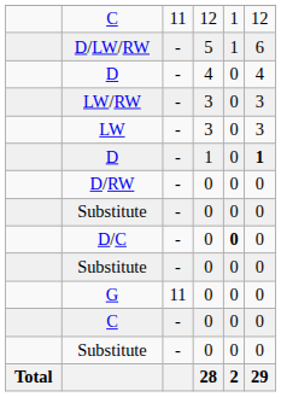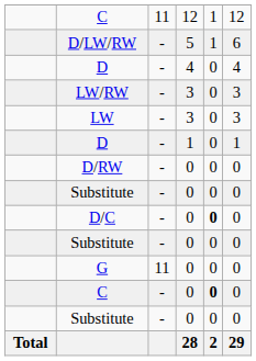D / 1 | column 6: bold -> normal
C / 0 | column 5: normal -> bold
